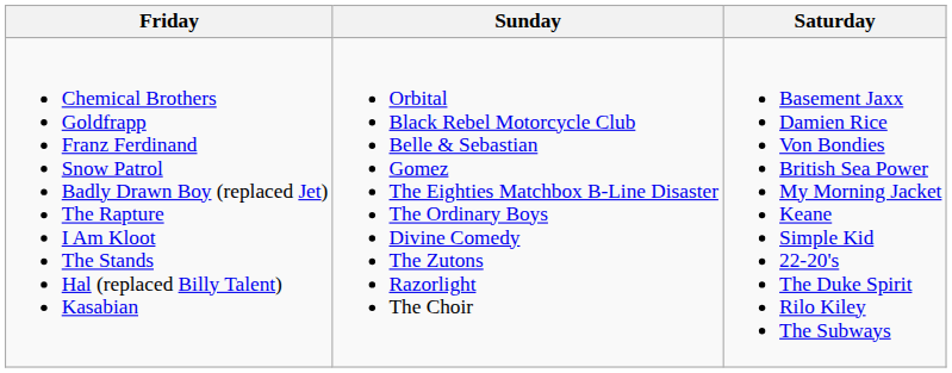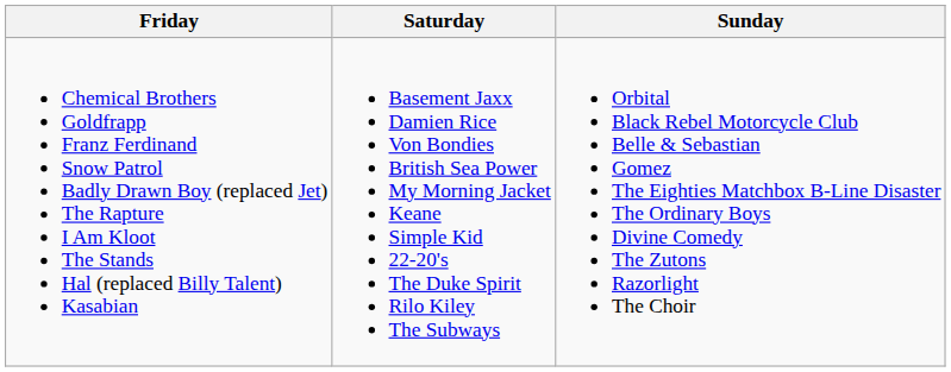columns swapped: Saturday <-> Sunday
